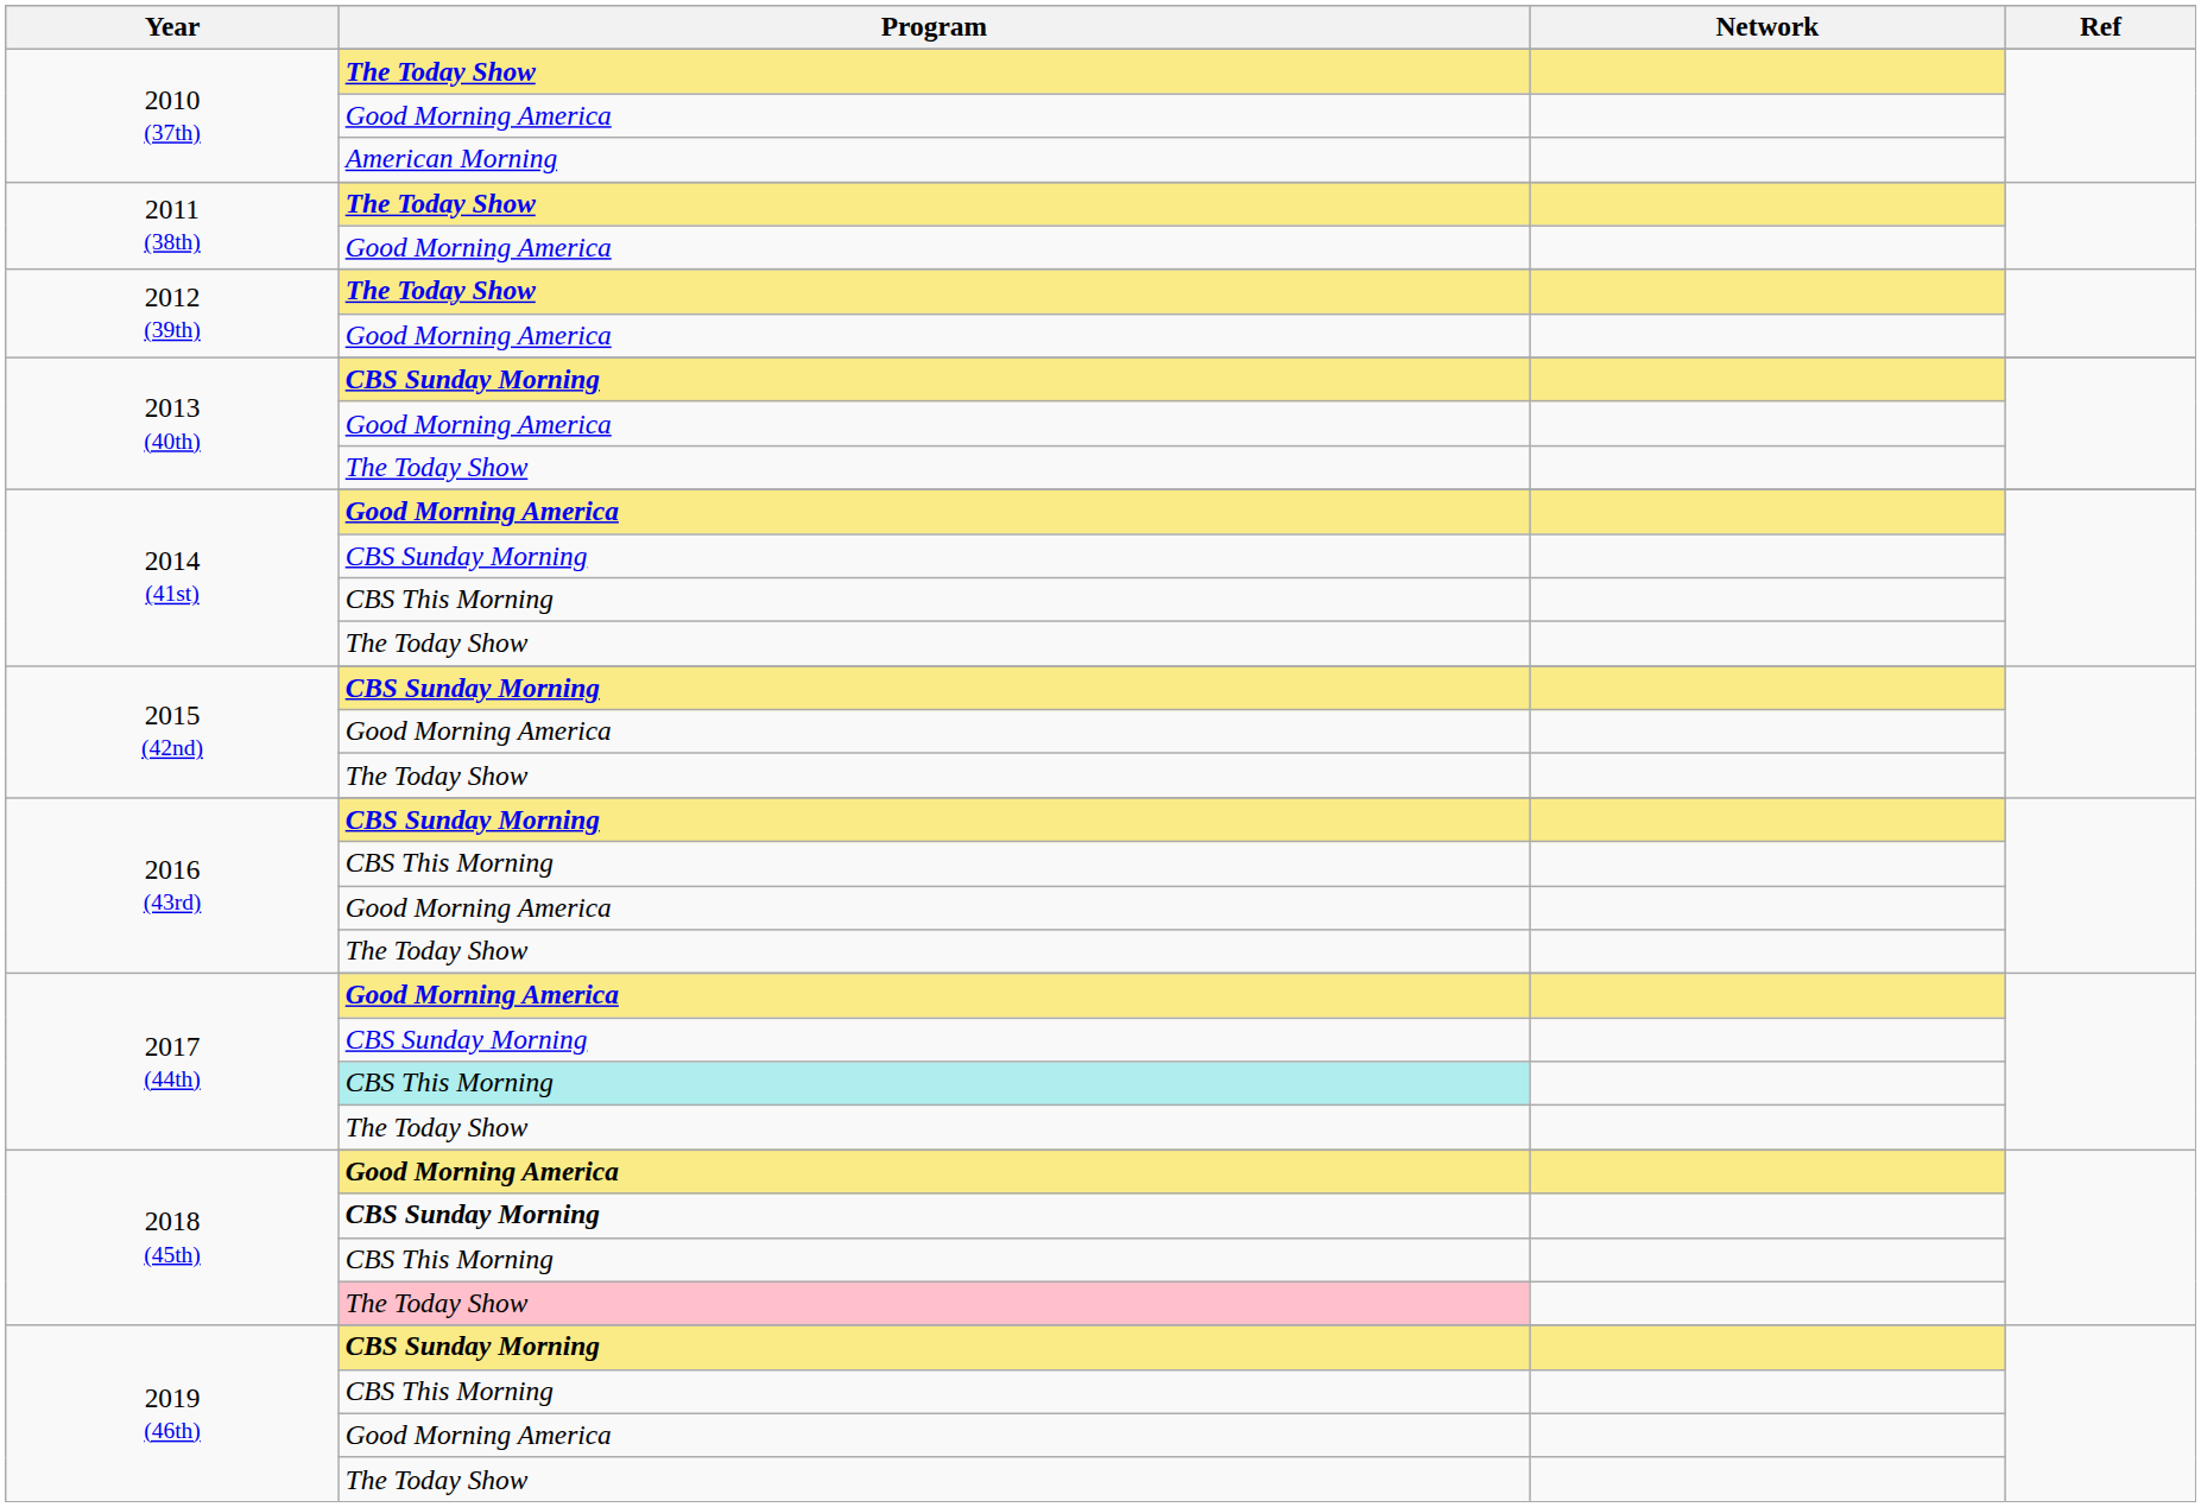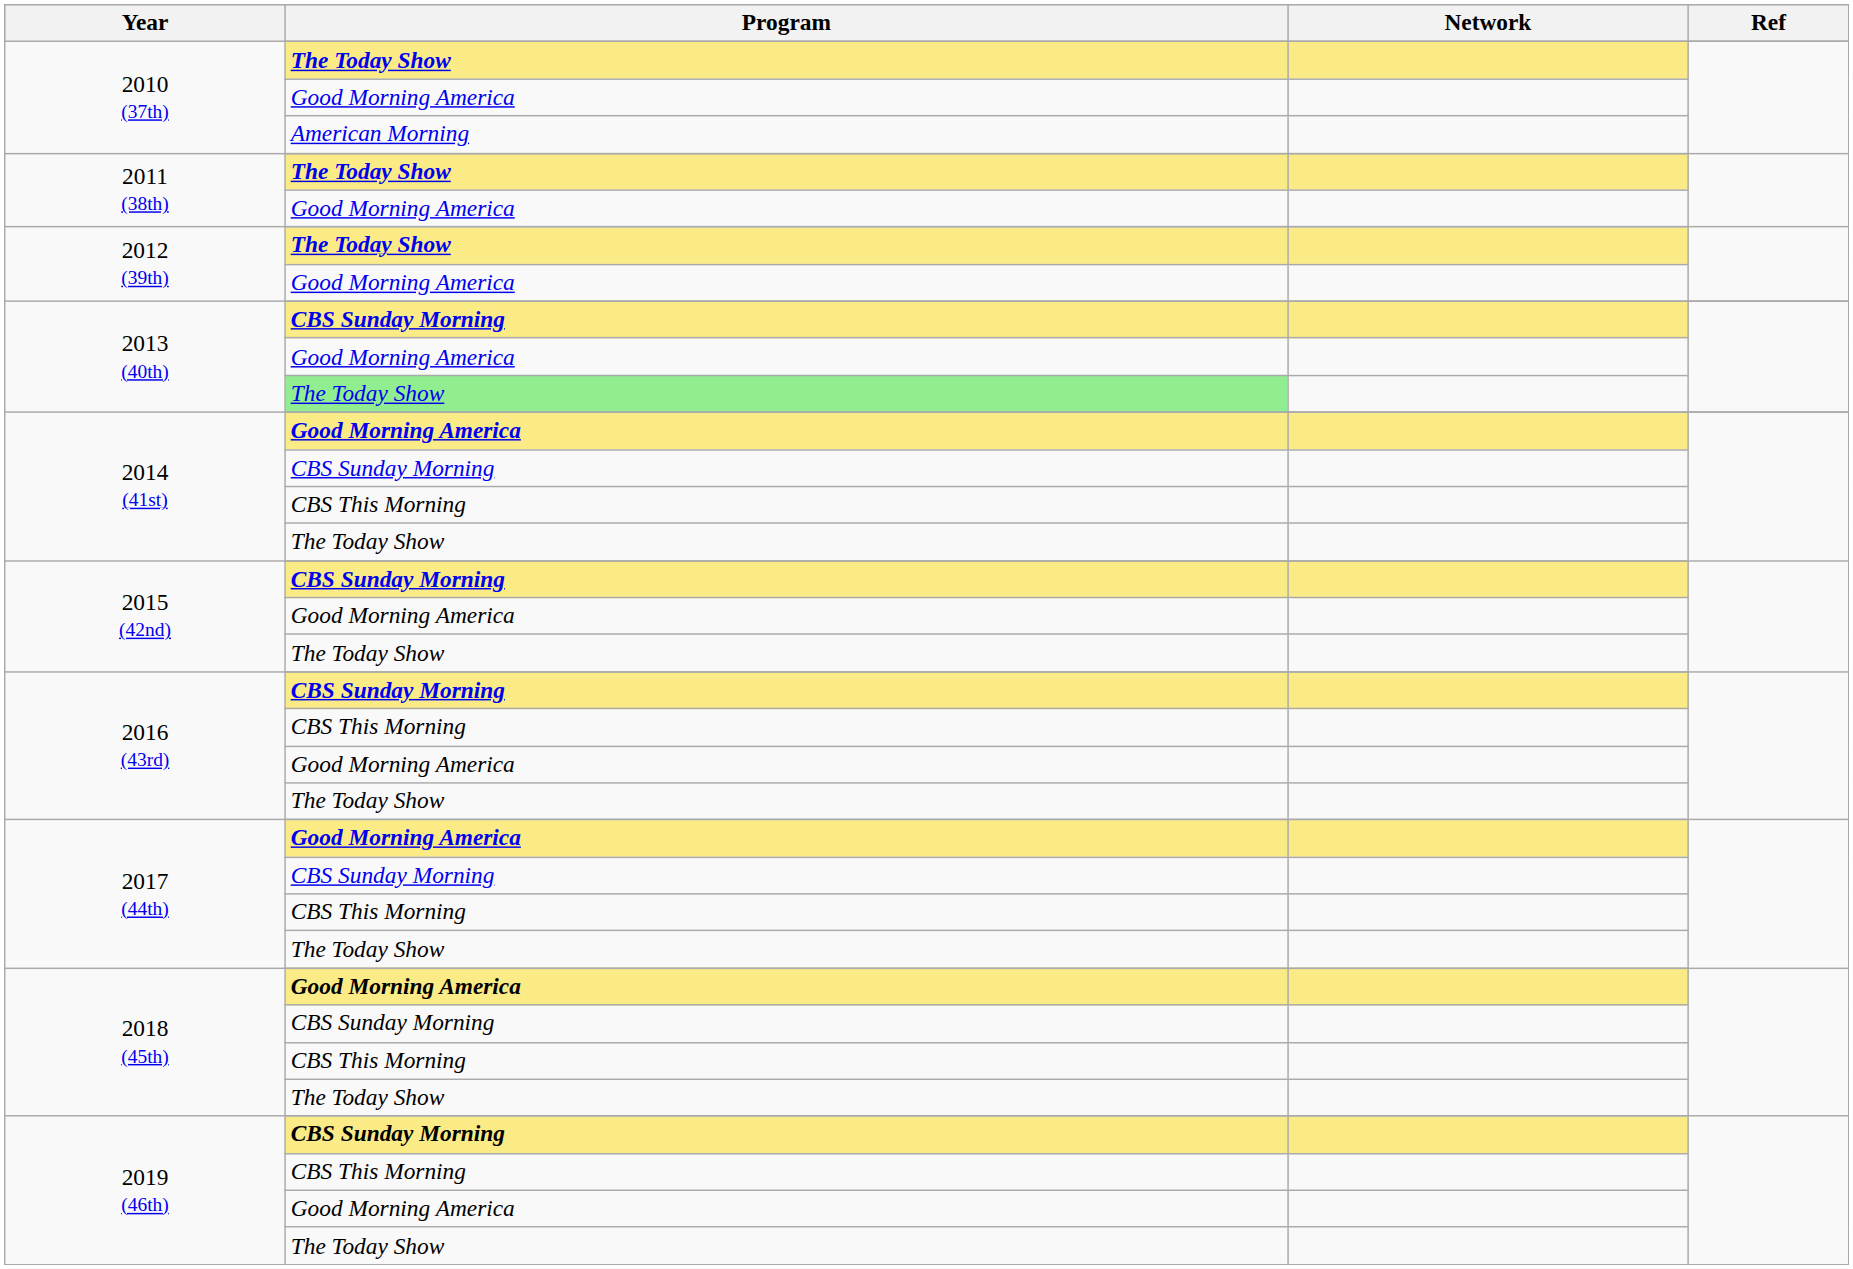2013 (40th) / The Today Show | Program: no background -> lightgreen background
2017 (44th) / CBS This Morning | Program: paleturquoise background -> no background
2018 (45th) / CBS Sunday Morning | Program: bold -> normal
2018 (45th) / The Today Show | Program: pink background -> no background
